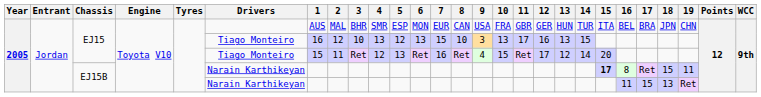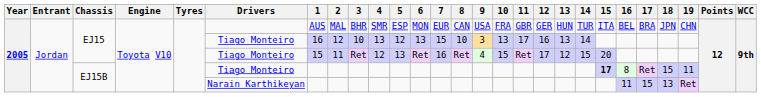row 3 | 14: 15 -> 14
row 4 | 14: 14 -> 15
row 5 | Drivers: Narain Karthikeyan -> Tiago Monteiro
